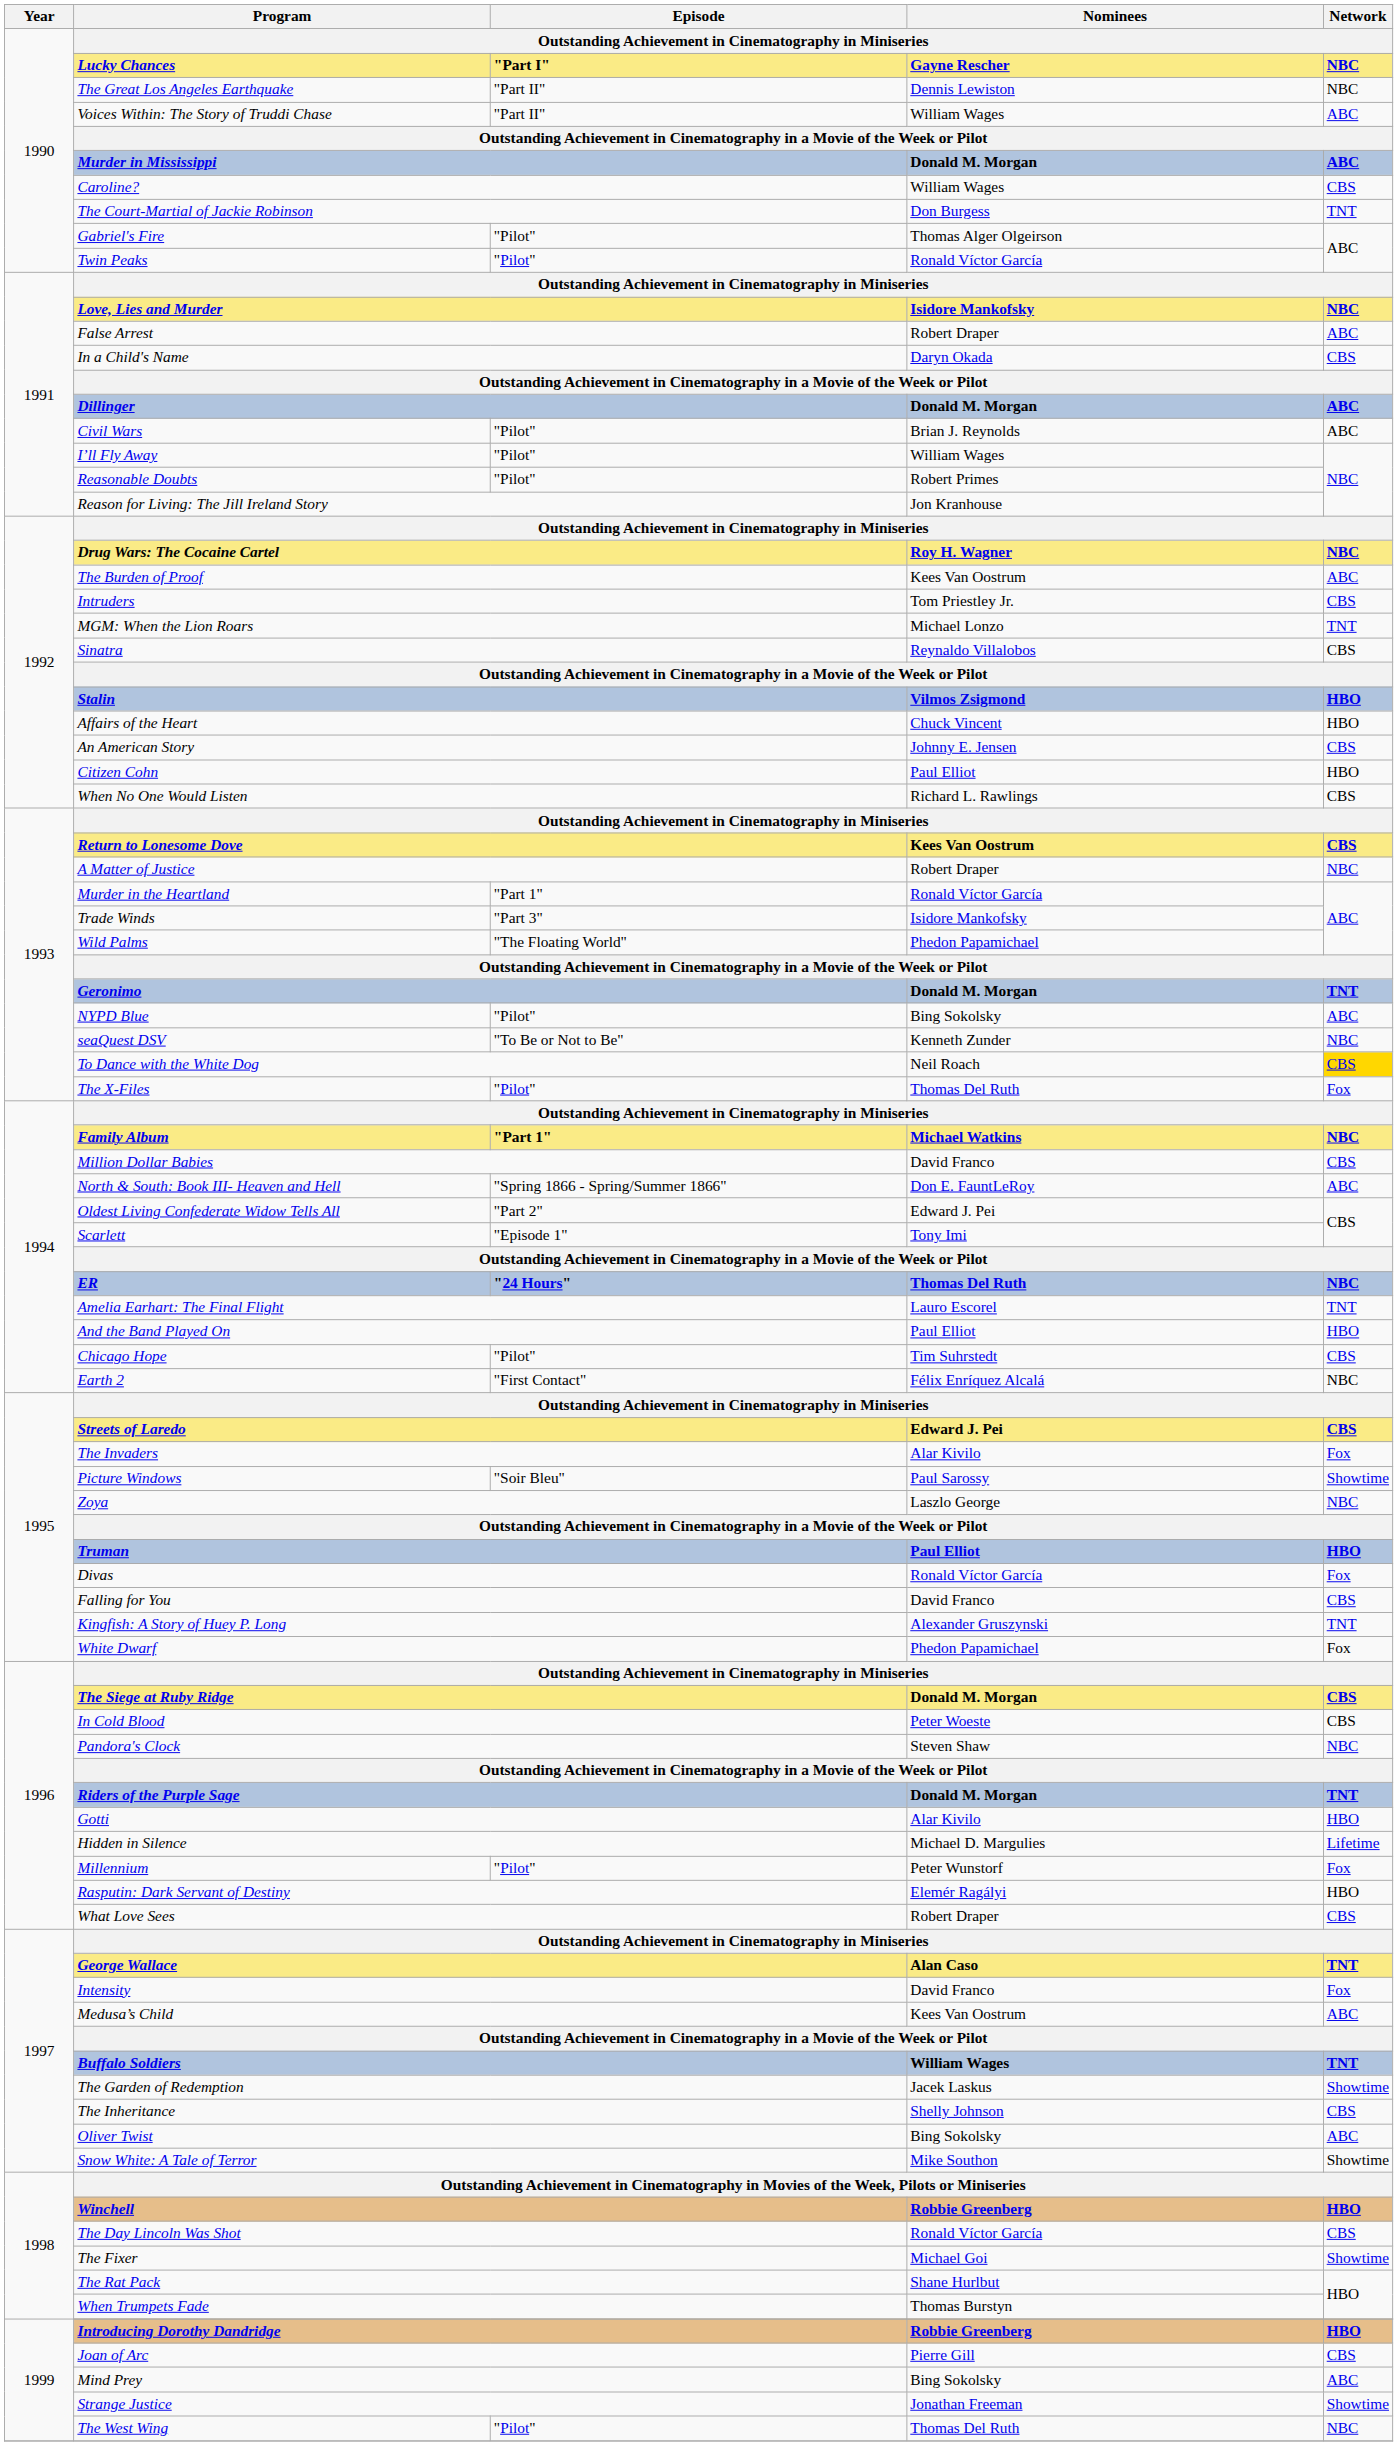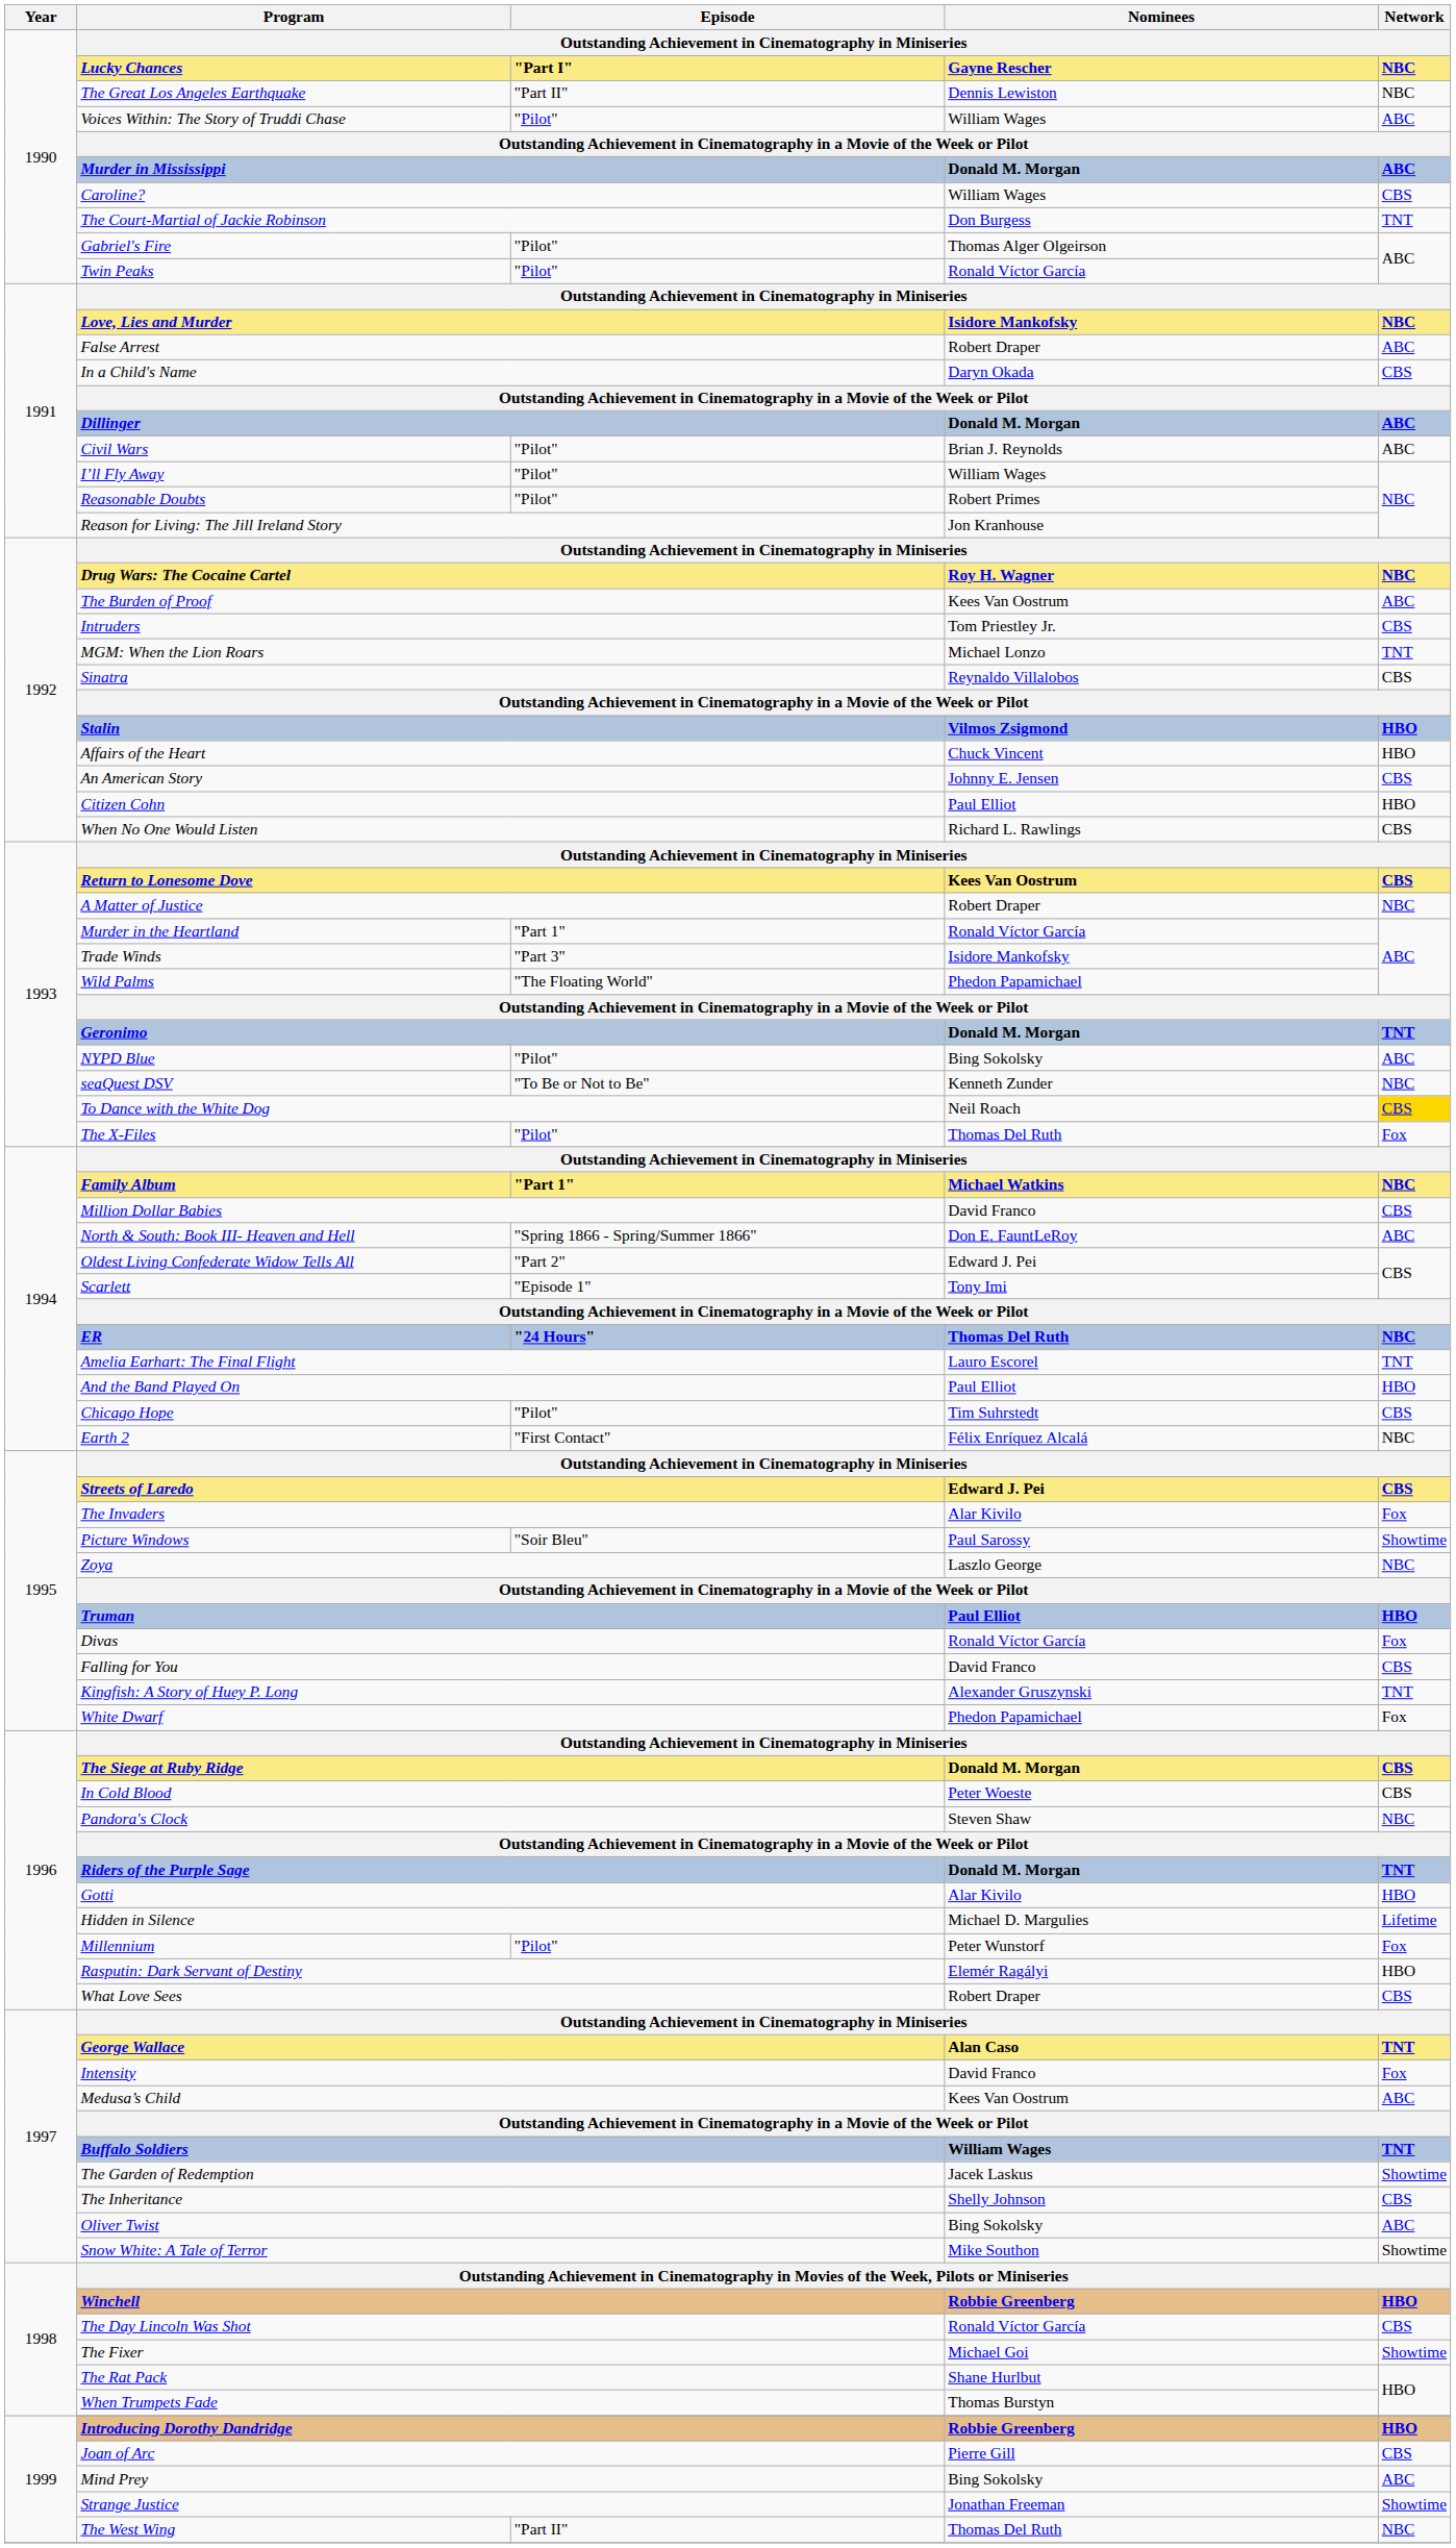Voices Within: The Story of Truddi Chase | Episode: "Part II" -> "Pilot"
The West Wing | Episode: "Pilot" -> "Part II"
